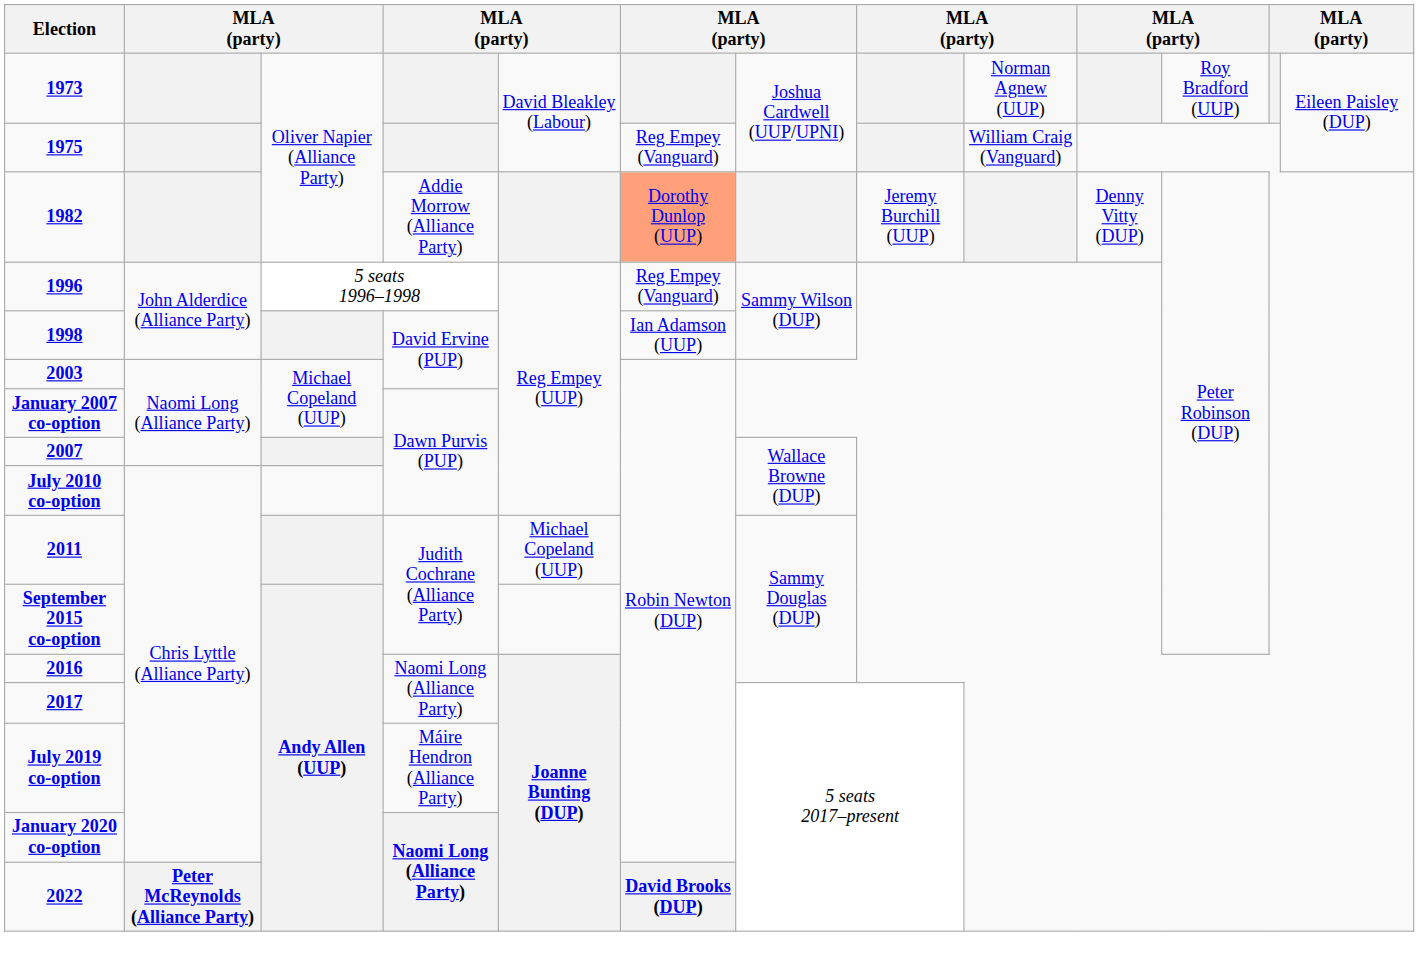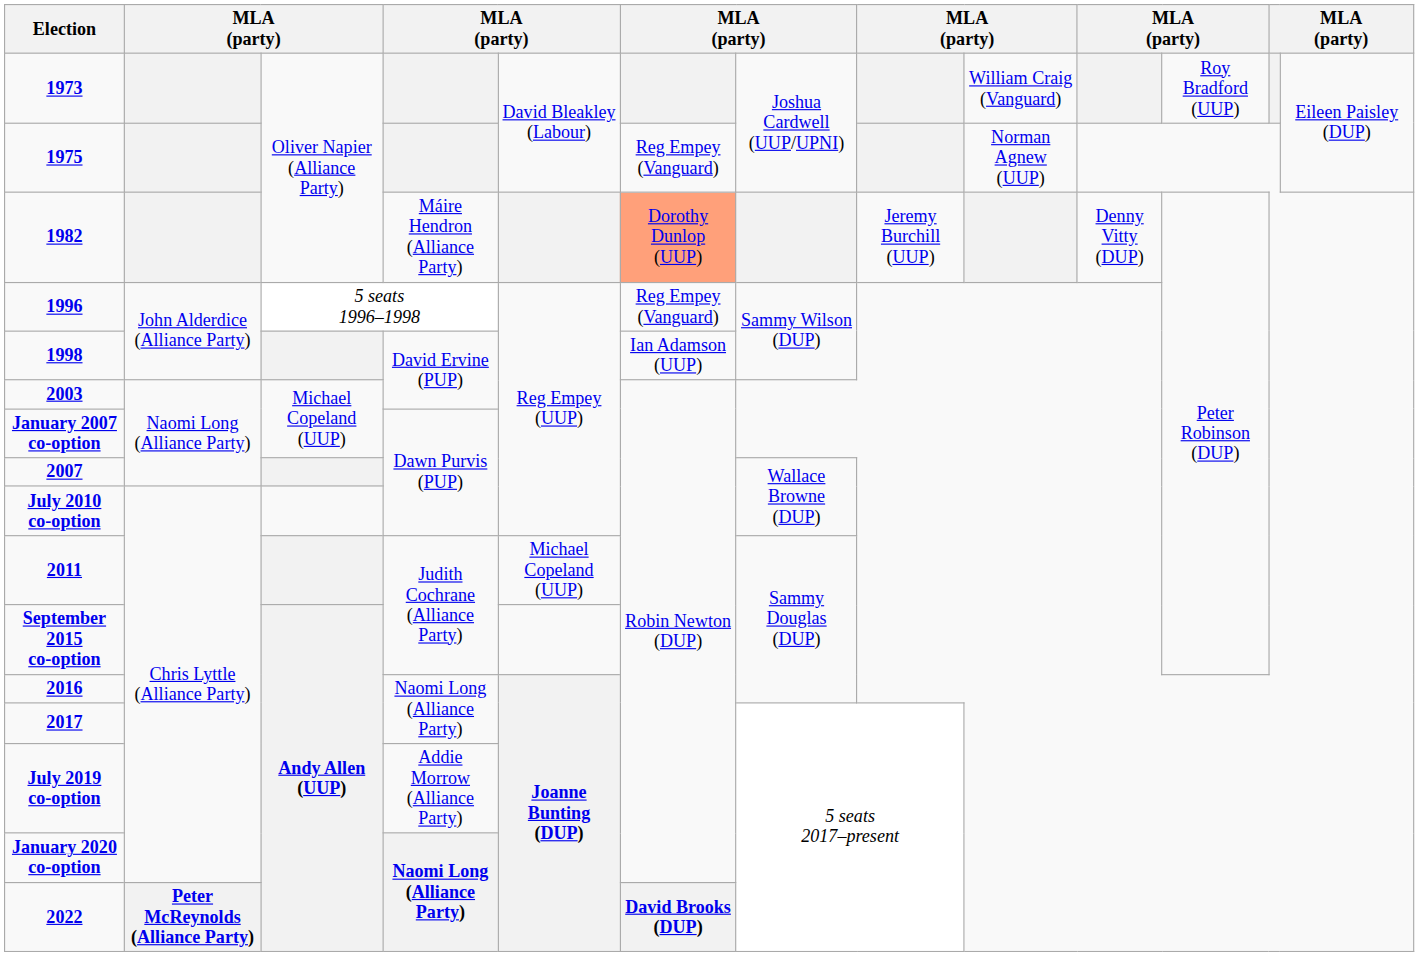1973 | column 9: Norman Agnew (UUP) -> William Craig (Vanguard)
1975 | column 9: William Craig (Vanguard) -> Norman Agnew (UUP)
1982 | column 4: Addie Morrow (Alliance Party) -> Máire Hendron (Alliance Party)
July 2019 co-option | column 4: Máire Hendron (Alliance Party) -> Addie Morrow (Alliance Party)
